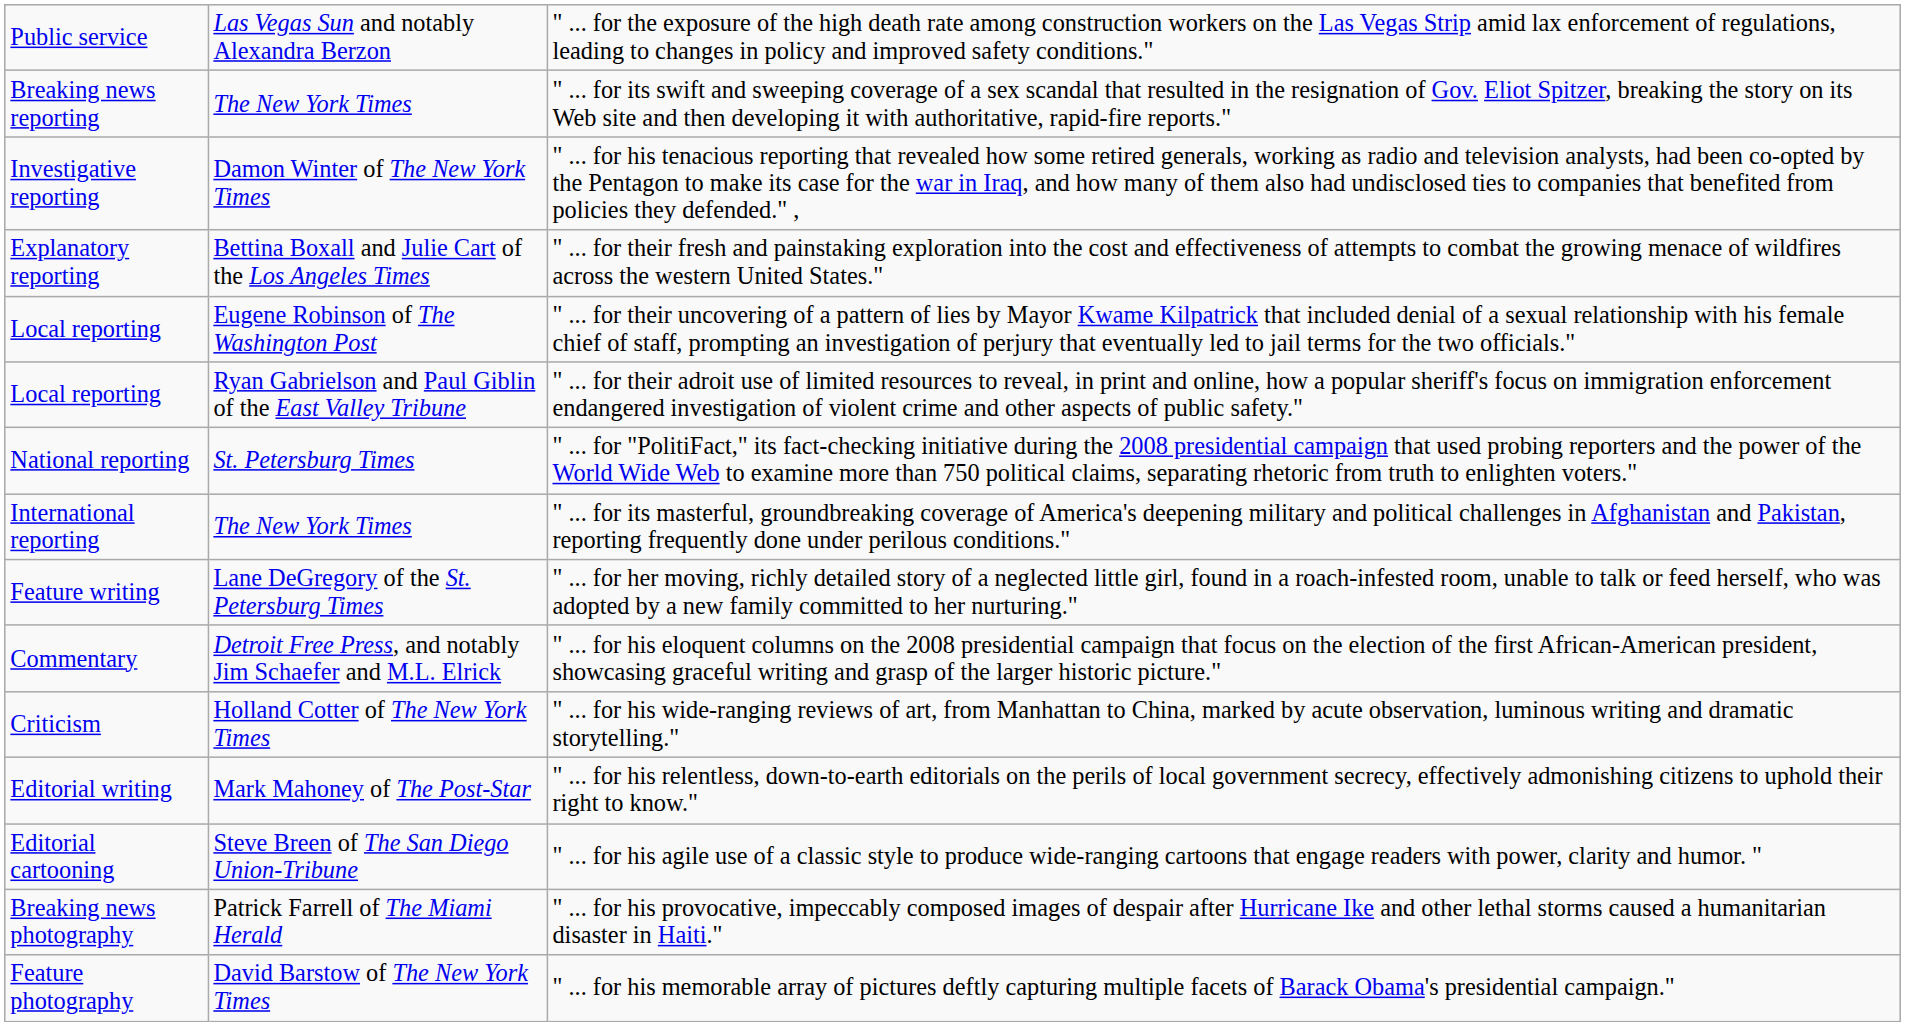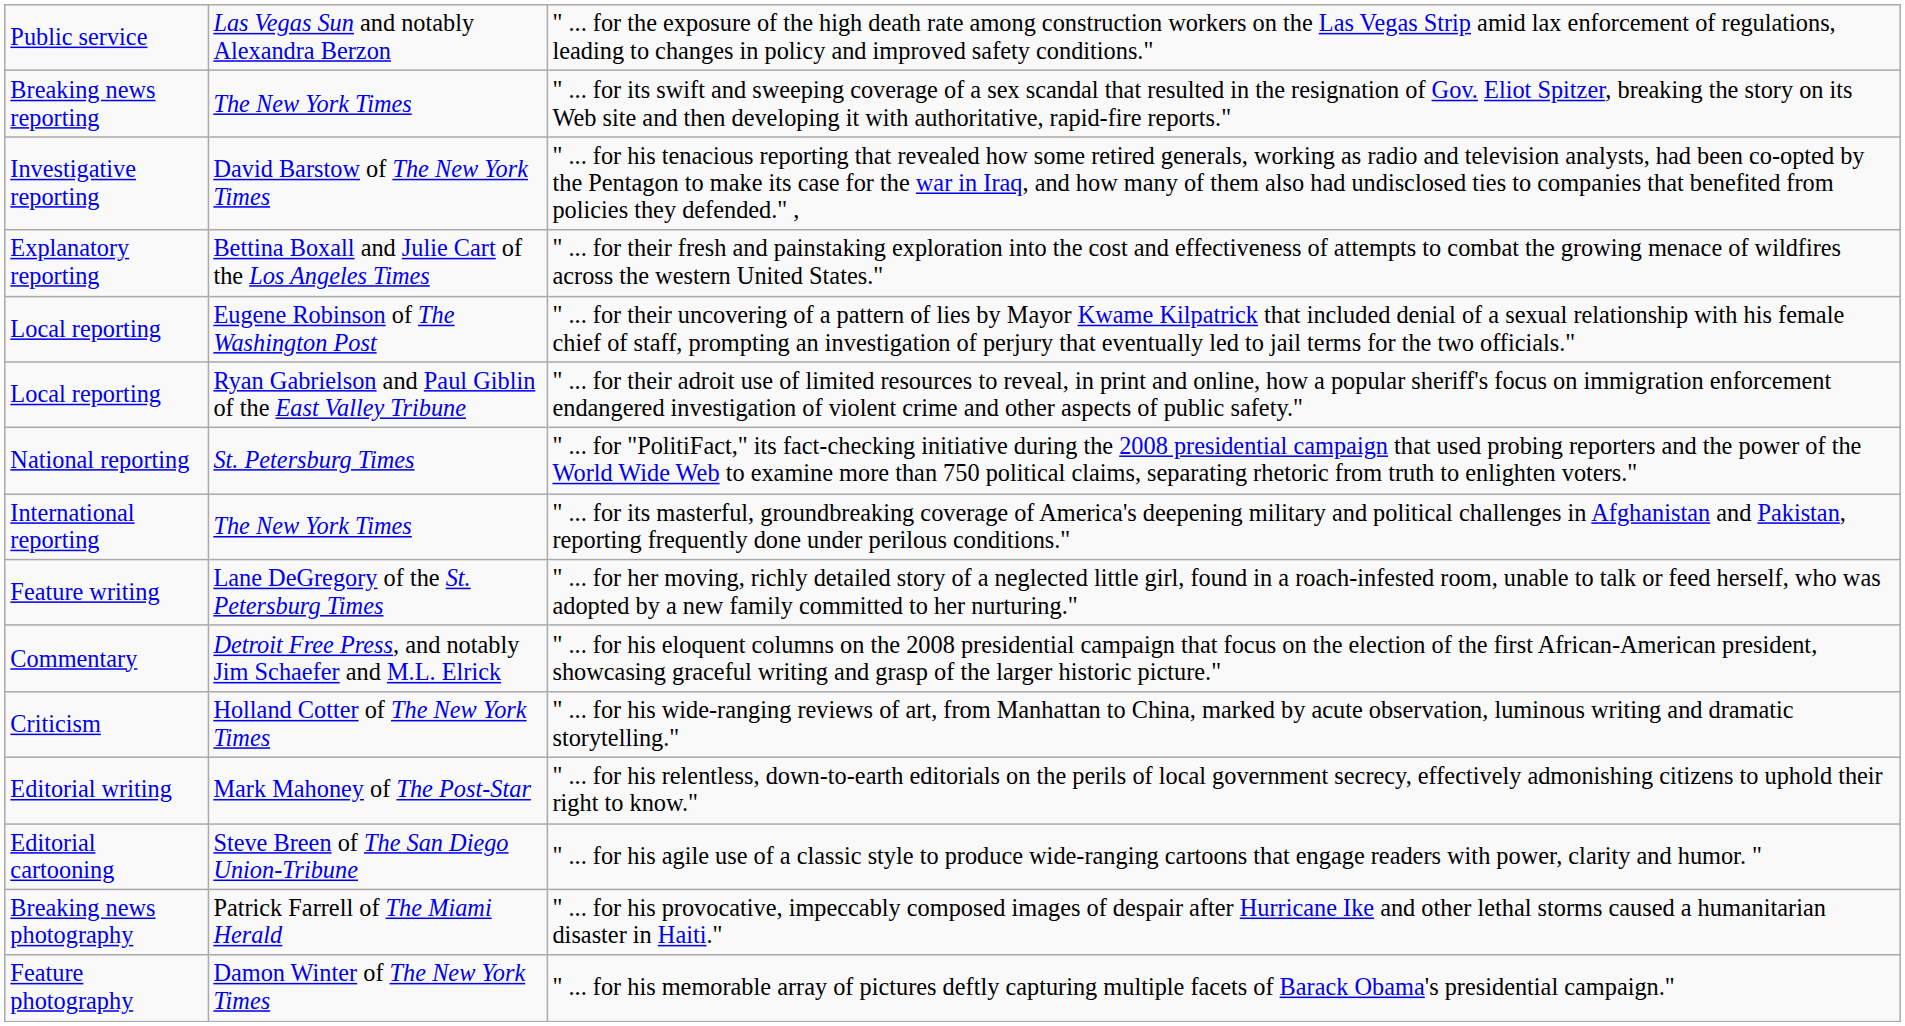row 3 | column 2: Damon Winter of The New York Times -> David Barstow of The New York Times
row 15 | column 2: David Barstow of The New York Times -> Damon Winter of The New York Times
